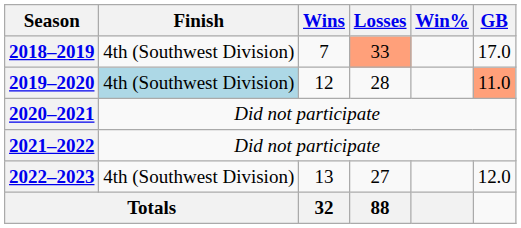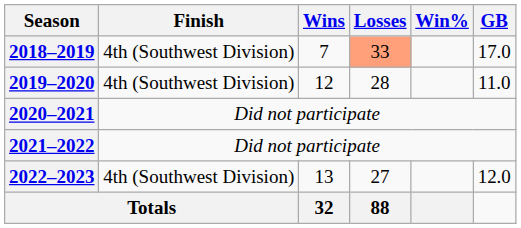2019–2020 | Finish: lightblue background -> no background
2019–2020 | GB: lightsalmon background -> no background
